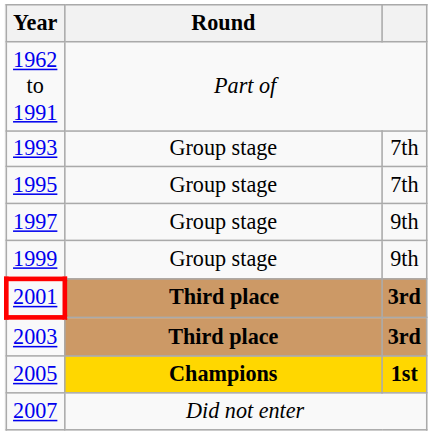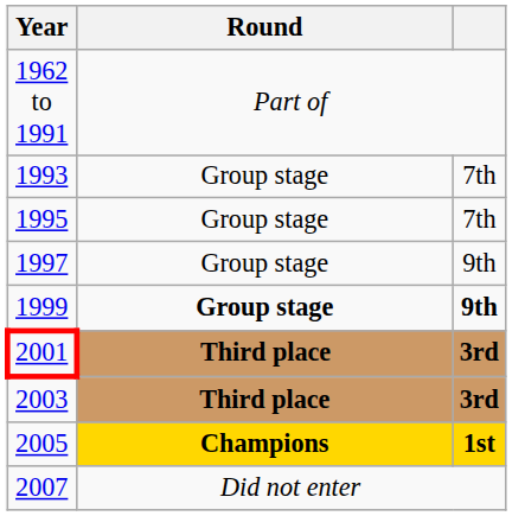1999 | Round: normal -> bold
1999 | column 3: normal -> bold
